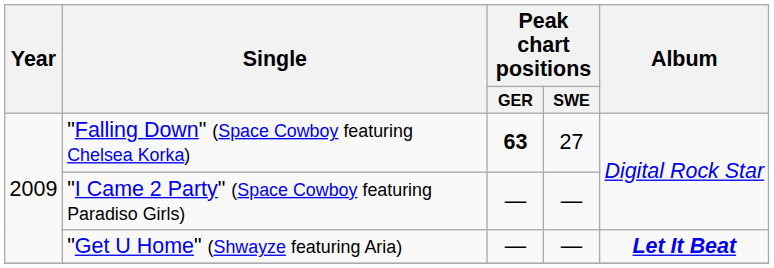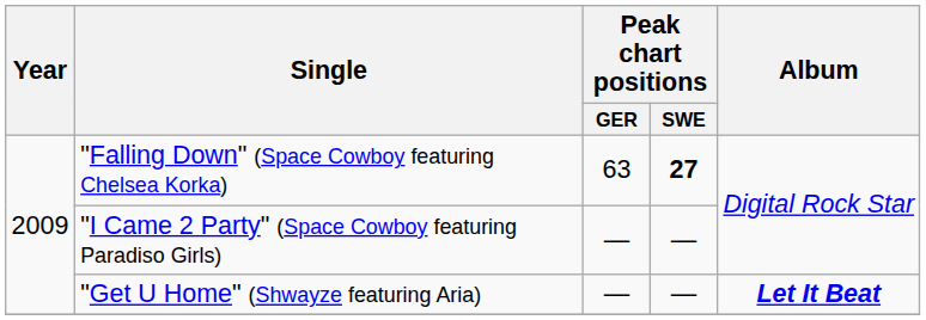"Falling Down" (Space Cowboy featuring Chelsea Korka) | Peak chart positions / GER: bold -> normal
"Falling Down" (Space Cowboy featuring Chelsea Korka) | Peak chart positions / SWE: normal -> bold
